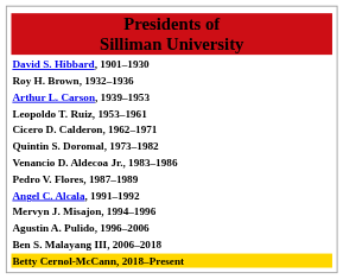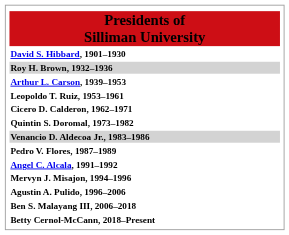row 3 | column 1: no background -> lightgrey background
row 8 | column 1: no background -> lightgrey background
row 14 | column 1: gold background -> no background
